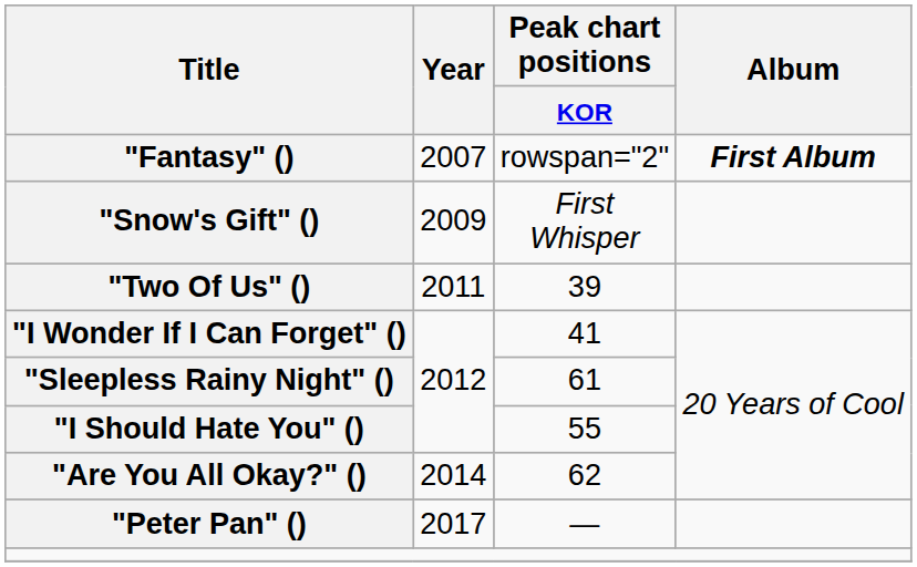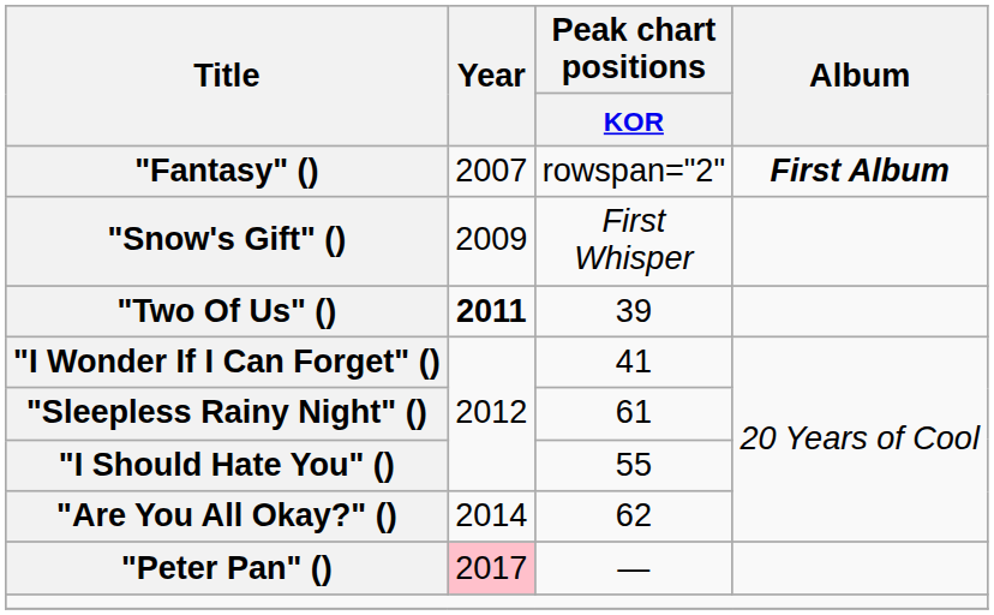"Two Of Us" () | Year: normal -> bold
"Peter Pan" () | Year: no background -> pink background
